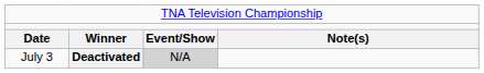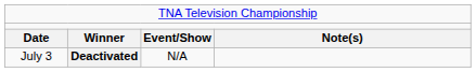July 3 | column 3: lightgrey background -> no background
